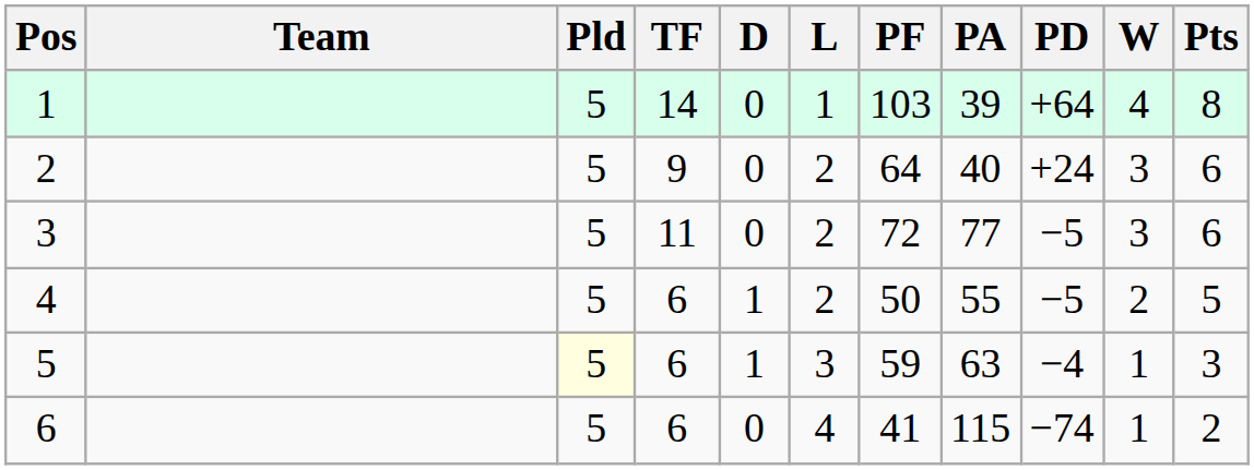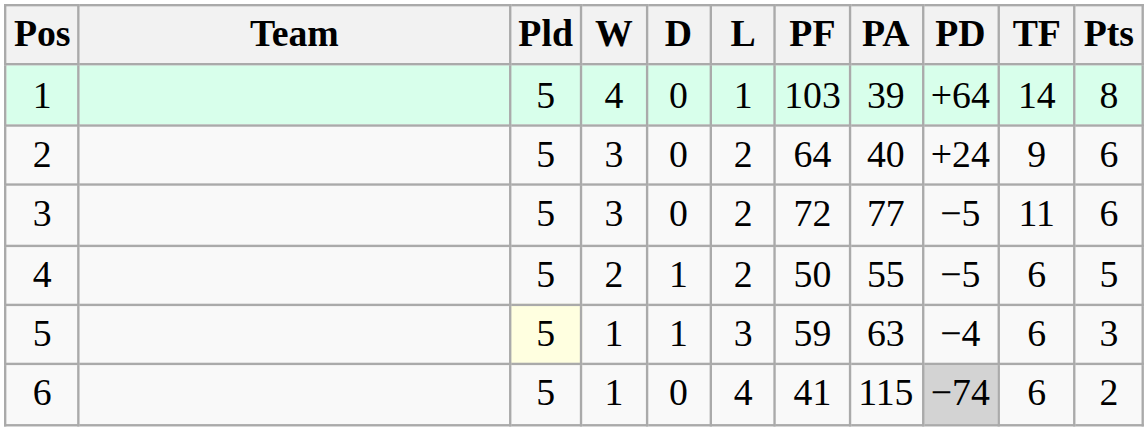columns swapped: W <-> TF
row 7 | PD: no background -> lightgrey background
